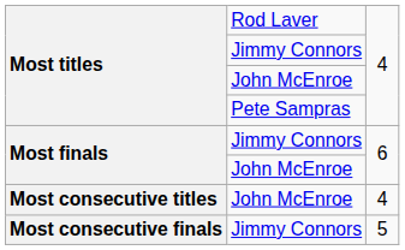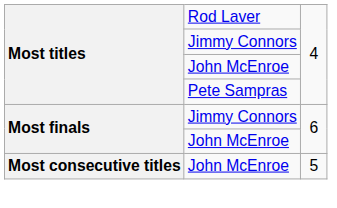Most consecutive titles | column 3: 4 -> 5
- row: Most consecutive finals | Jimmy Connors | 5
